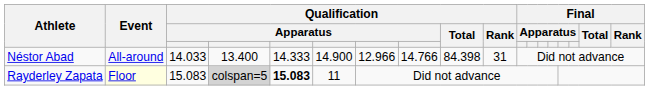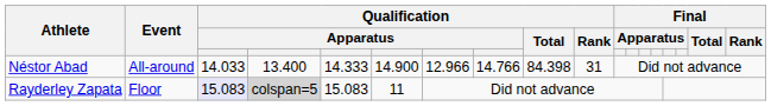Rayderley Zapata | Event: lightyellow background -> no background
Rayderley Zapata | column 3: no background -> lavender background
Rayderley Zapata | column 5: bold -> normal
